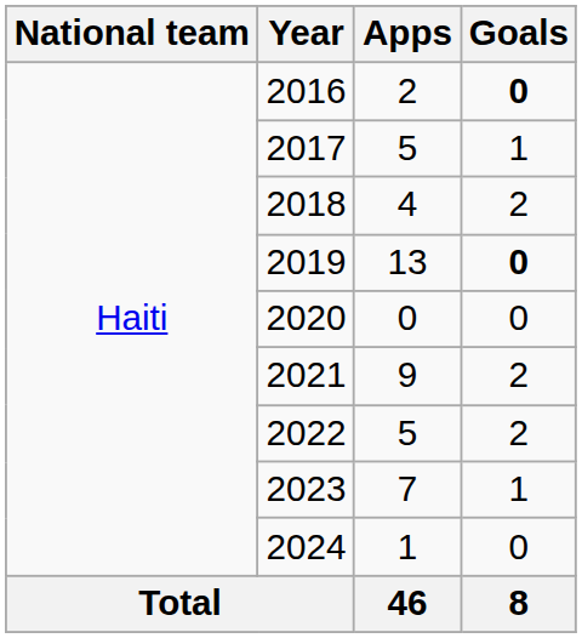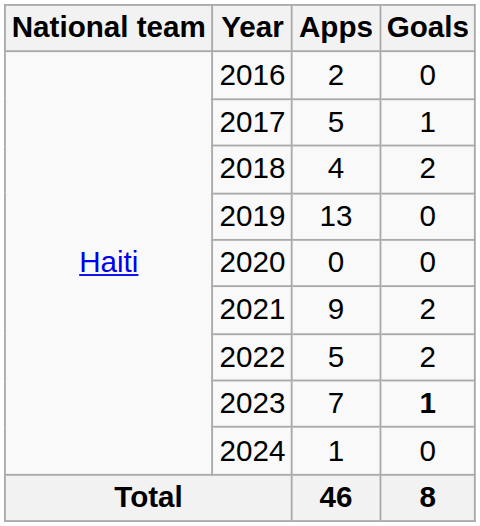2016 | Goals: bold -> normal
2019 | Goals: bold -> normal
2023 | Goals: normal -> bold
